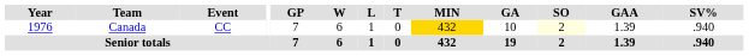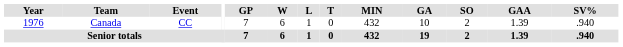Canada | MIN: gold background -> no background
Canada | SO: lightyellow background -> no background
